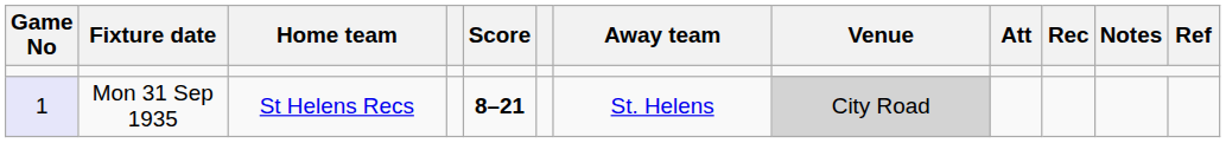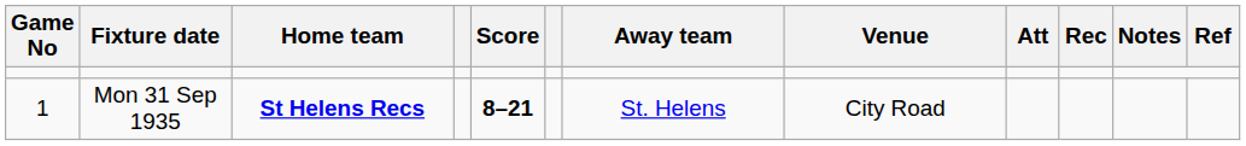Mon 31 Sep 1935 | Game No: lavender background -> no background
Mon 31 Sep 1935 | Home team: normal -> bold
Mon 31 Sep 1935 | Venue: lightgrey background -> no background
